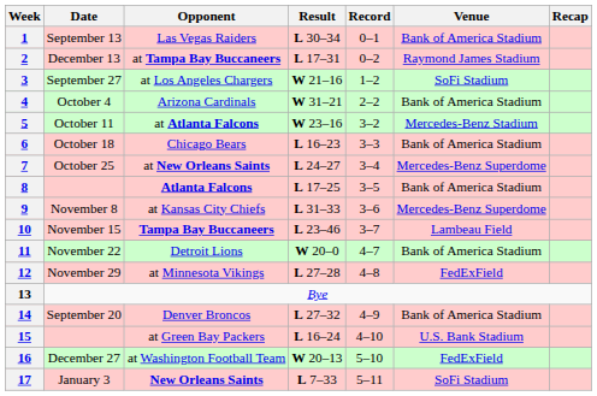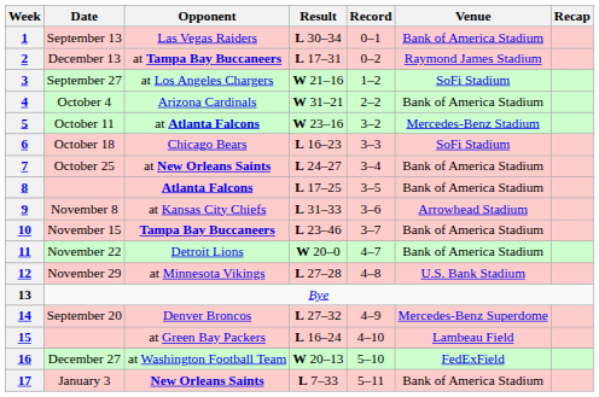6 | Venue: Bank of America Stadium -> SoFi Stadium
7 | Venue: Mercedes-Benz Superdome -> Bank of America Stadium
9 | Venue: Mercedes-Benz Superdome -> Arrowhead Stadium
10 | Venue: Lambeau Field -> Bank of America Stadium
12 | Venue: FedExField -> U.S. Bank Stadium
14 | Venue: Bank of America Stadium -> Mercedes-Benz Superdome
15 | Venue: U.S. Bank Stadium -> Lambeau Field
17 | Venue: SoFi Stadium -> Bank of America Stadium
